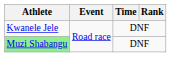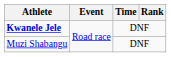Kwanele Jele | Athlete: normal -> bold
Muzi Shabangu | Athlete: lightgreen background -> no background
